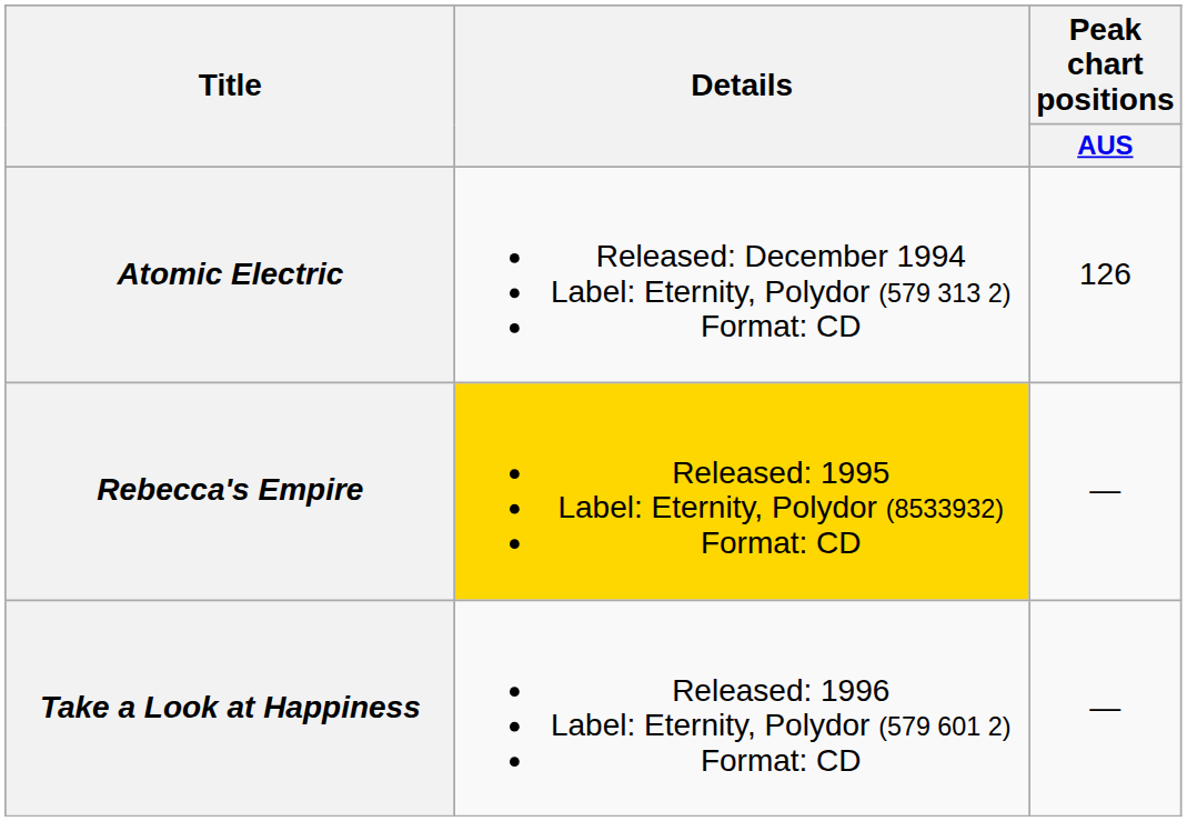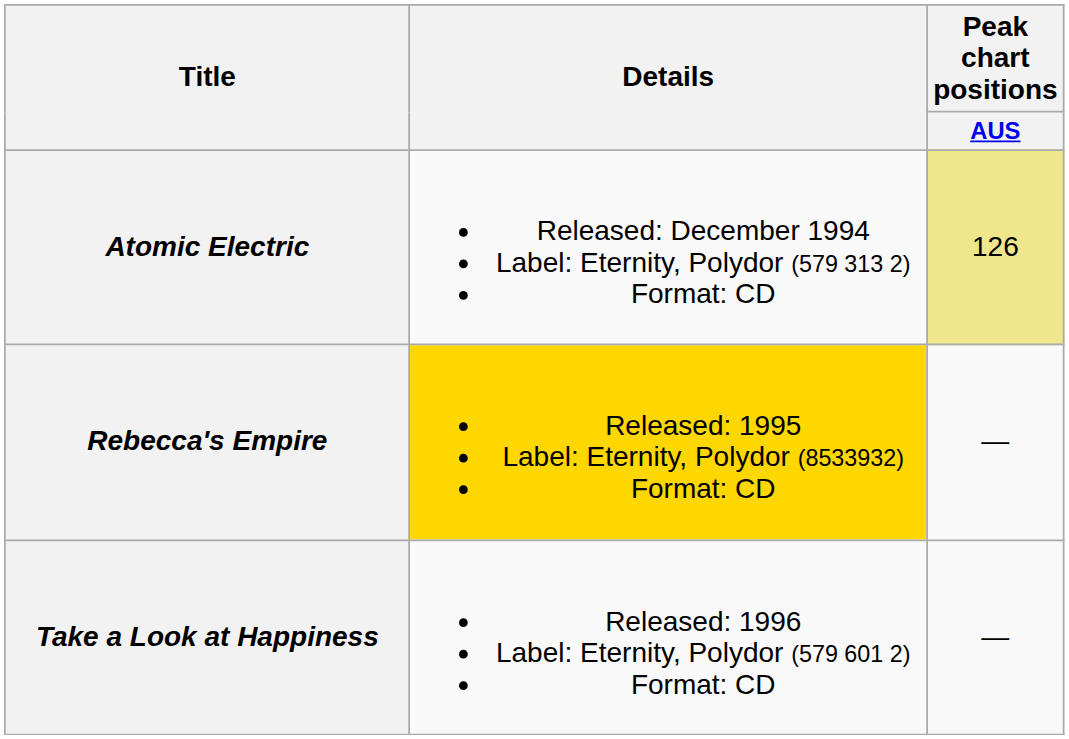Atomic Electric | Peak chart positions / AUS: no background -> khaki background
